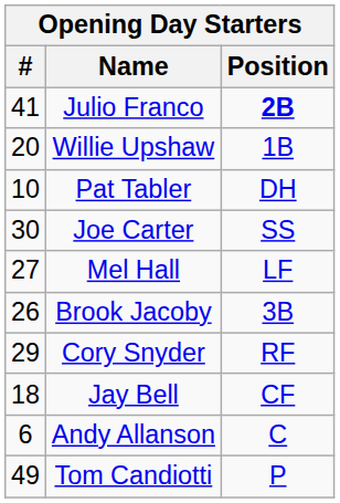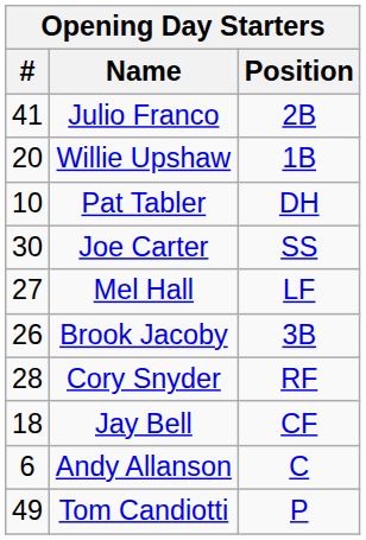Julio Franco | Position: bold -> normal
Cory Snyder | #: 29 -> 28
